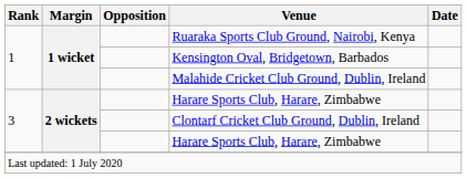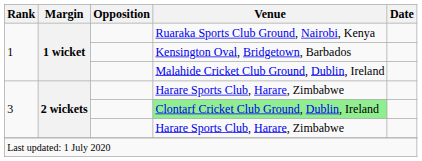Clontarf Cricket Club Ground, Dublin, Ireland | Venue: no background -> lightgreen background
